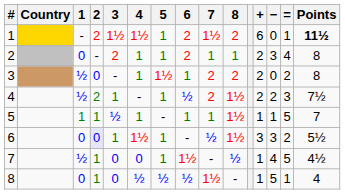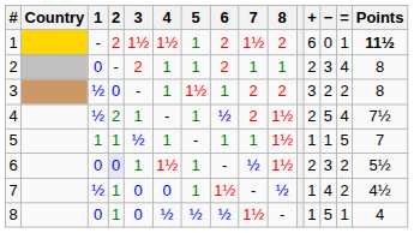row 4 | +: 2 -> 3
row 4 | −: 0 -> 2
row 5 | −: 2 -> 5
row 5 | =: 3 -> 4
row 7 | +: 3 -> 2
row 8 | =: 5 -> 2
